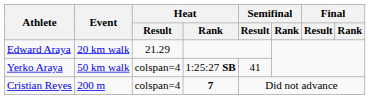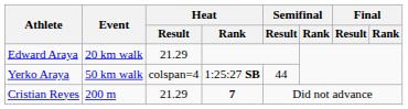Yerko Araya | Semifinal / Result: 41 -> 44
Cristian Reyes | Heat / Result: colspan=4 -> 21.29
